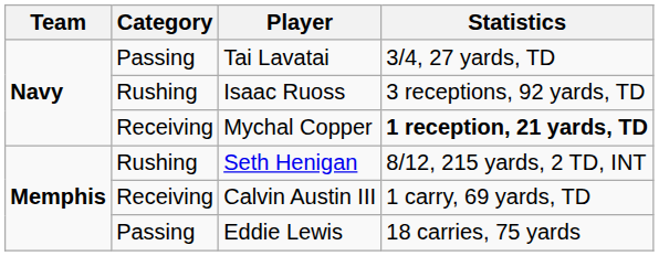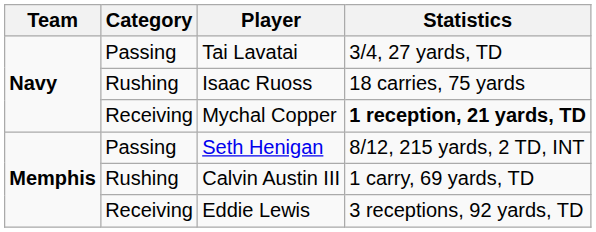Isaac Ruoss | Statistics: 3 receptions, 92 yards, TD -> 18 carries, 75 yards
Seth Henigan | Category: Rushing -> Passing
Calvin Austin III | Category: Receiving -> Rushing
Eddie Lewis | Category: Passing -> Receiving
Eddie Lewis | Statistics: 18 carries, 75 yards -> 3 receptions, 92 yards, TD
